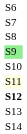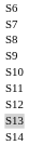S9 | column 1: lightgreen background -> no background
S11 | column 1: lightyellow background -> no background
S12 | column 1: bold -> normal
S13 | column 1: no background -> lightgrey background
